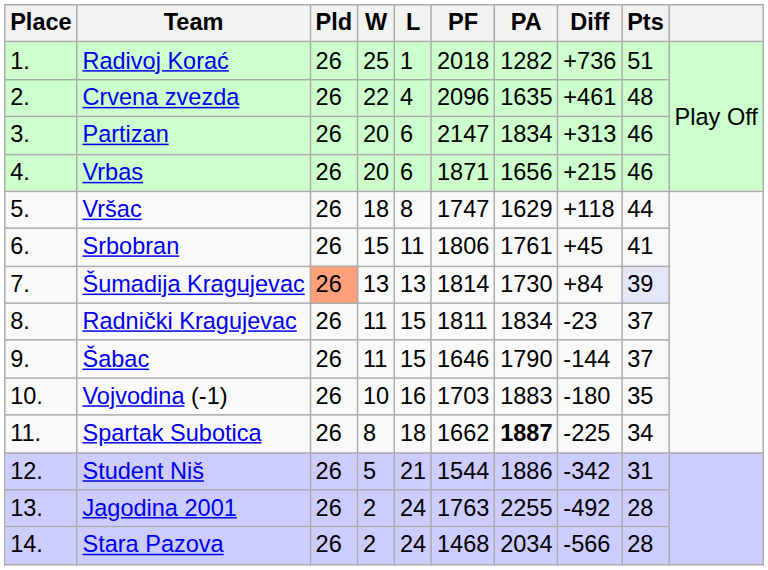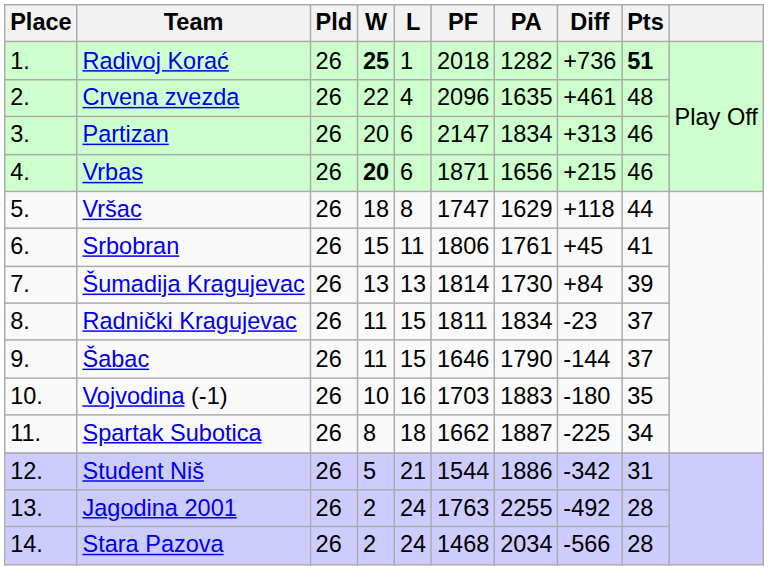Radivoj Korać | W: normal -> bold
Radivoj Korać | Pts: normal -> bold
Vrbas | W: normal -> bold
Šumadija Kragujevac | Pld: lightsalmon background -> no background
Šumadija Kragujevac | Pts: lavender background -> no background
Spartak Subotica | PA: bold -> normal
